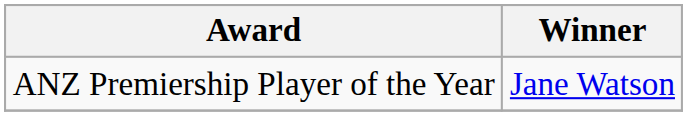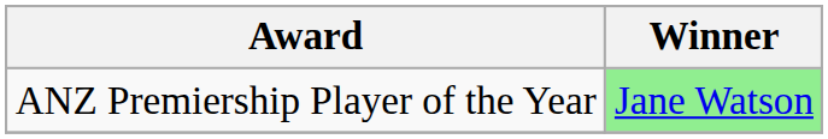ANZ Premiership Player of the Year | Winner: no background -> lightgreen background
